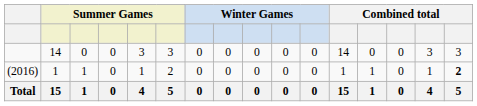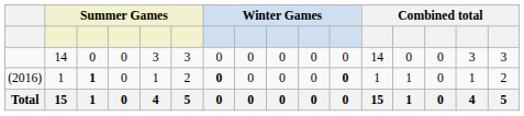(2016) | column 3: normal -> bold
(2016) | column 7: normal -> bold
(2016) | column 11: normal -> bold
(2016) | column 16: bold -> normal
